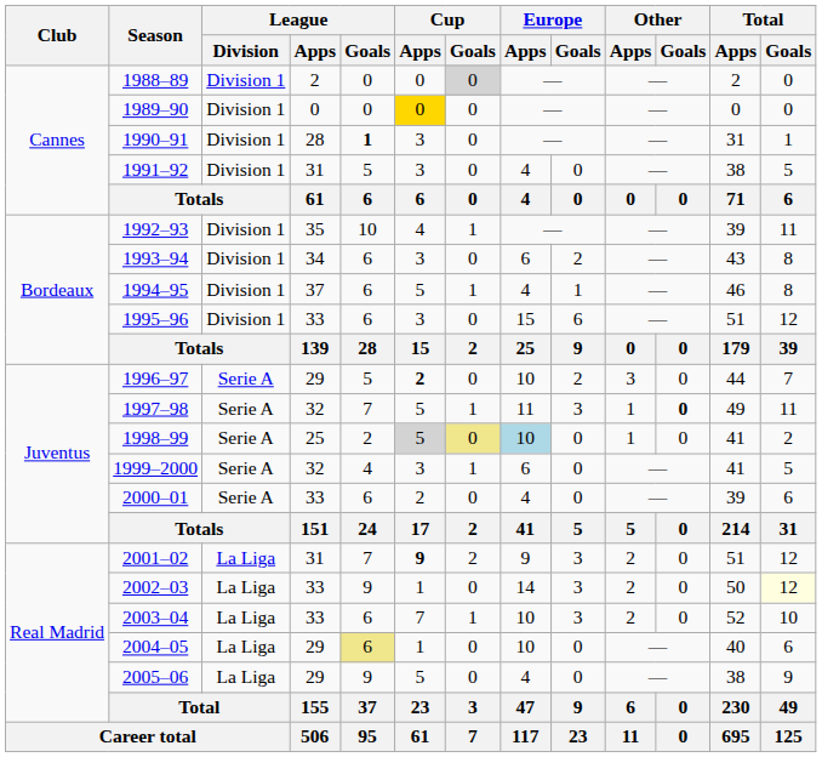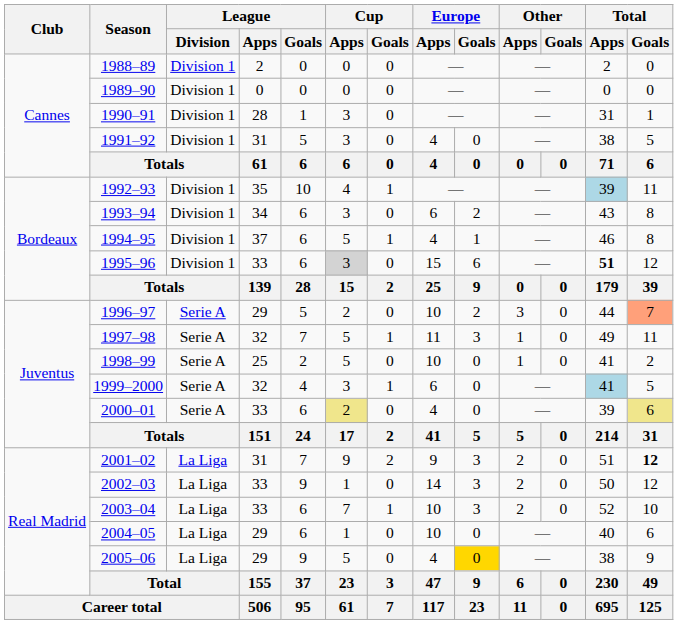1988–89 | Cup / Goals: lightgrey background -> no background
1989–90 | Cup / Apps: gold background -> no background
1990–91 | League / Goals: bold -> normal
1992–93 | Total / Apps: no background -> lightblue background
1995–96 | Cup / Apps: no background -> lightgrey background
1995–96 | Total / Apps: normal -> bold
1996–97 | Cup / Apps: bold -> normal
1996–97 | Total / Goals: no background -> lightsalmon background
1997–98 | Other / Goals: bold -> normal
1998–99 | Cup / Apps: lightgrey background -> no background
1998–99 | Cup / Goals: khaki background -> no background
1998–99 | Europe / Apps: lightblue background -> no background
1999–2000 | Total / Apps: no background -> lightblue background
2000–01 | Cup / Apps: no background -> khaki background
2000–01 | Total / Goals: no background -> khaki background
2001–02 | Cup / Apps: bold -> normal
2001–02 | Total / Goals: normal -> bold
2002–03 | Total / Goals: lightyellow background -> no background
2004–05 | League / Goals: khaki background -> no background
2005–06 | Europe / Goals: no background -> gold background
